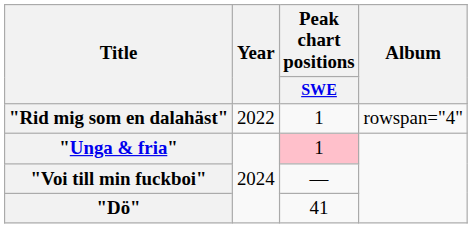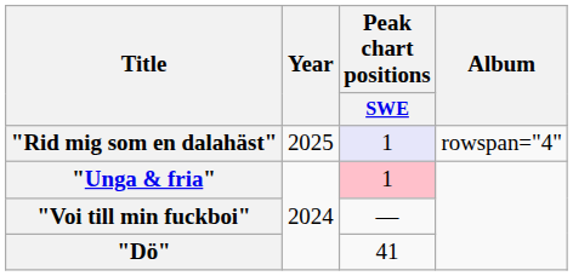"Rid mig som en dalahäst" | Year: 2022 -> 2025
"Rid mig som en dalahäst" | Peak chart positions / SWE: no background -> lavender background
